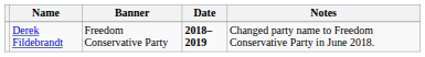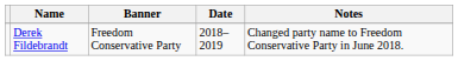Derek Fildebrandt | Date: bold -> normal
